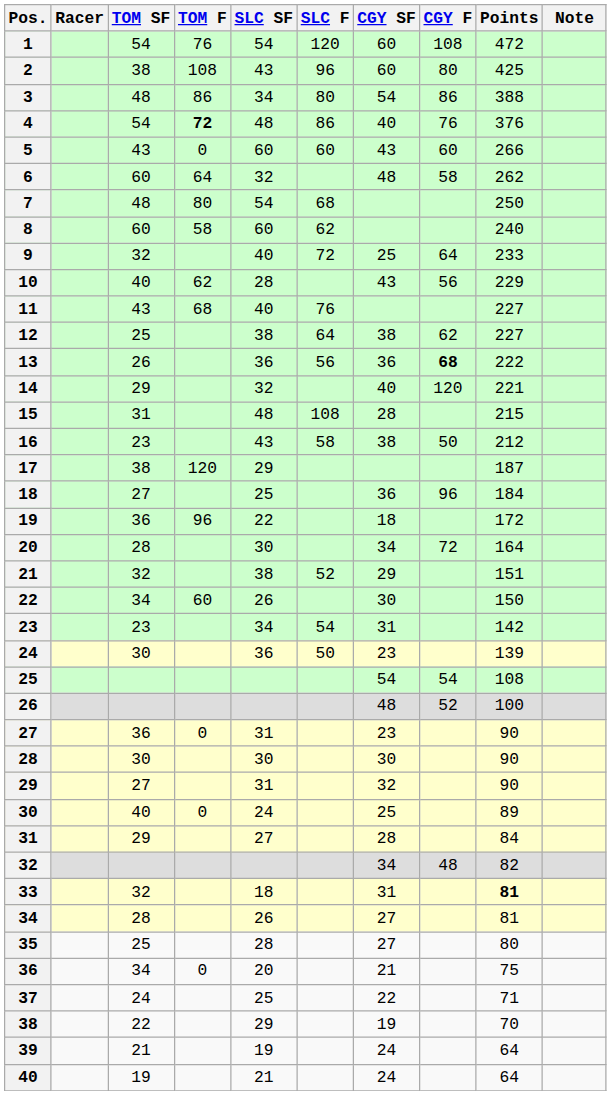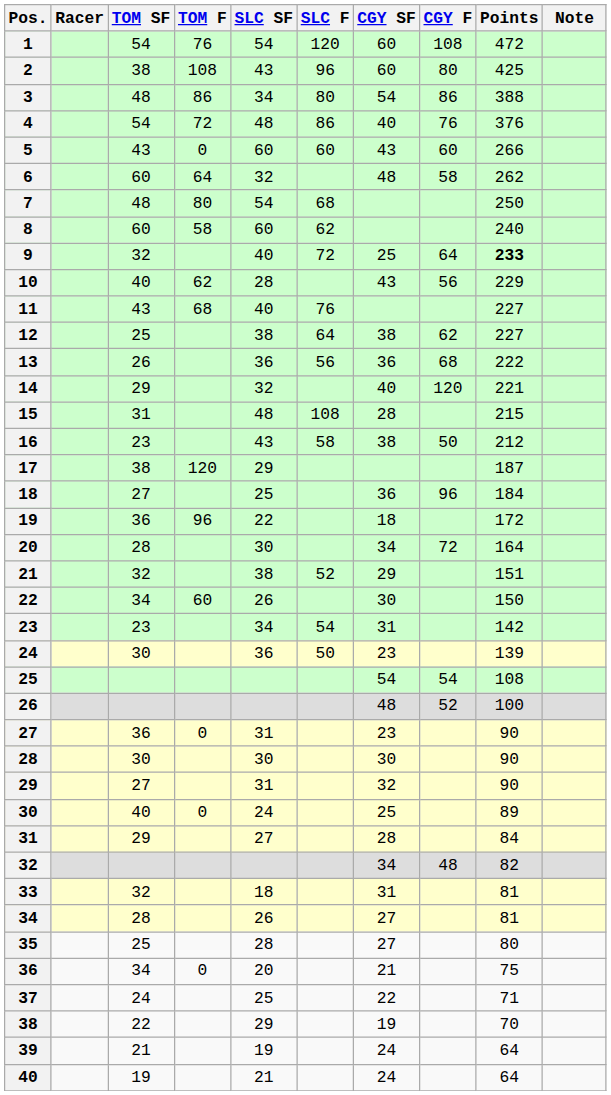4 | TOM F: bold -> normal
9 | Points: normal -> bold
13 | CGY F: bold -> normal
33 | Points: bold -> normal
